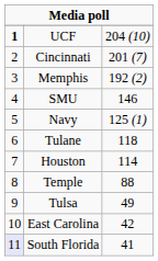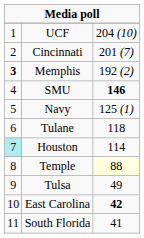UCF | column 1: bold -> normal
Memphis | column 1: normal -> bold
SMU | column 3: normal -> bold
Houston | column 1: no background -> paleturquoise background
Temple | column 3: no background -> lightyellow background
East Carolina | column 3: normal -> bold
South Florida | column 1: lavender background -> no background
